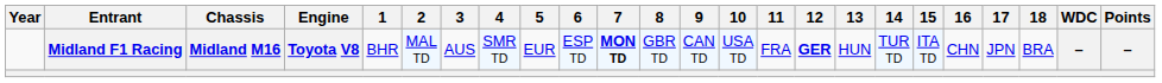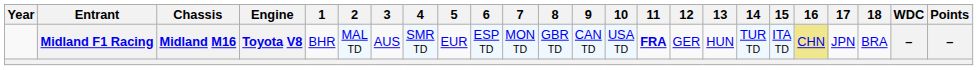Midland F1 Racing | 7: bold -> normal
Midland F1 Racing | 11: normal -> bold
Midland F1 Racing | 12: bold -> normal
Midland F1 Racing | 16: no background -> khaki background
